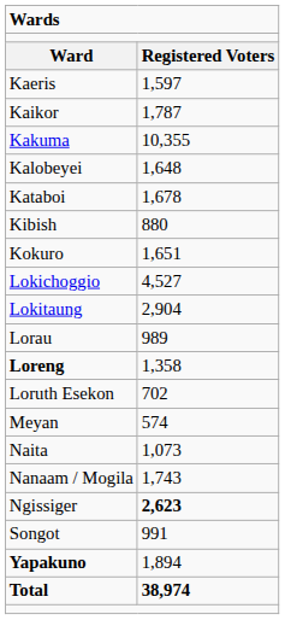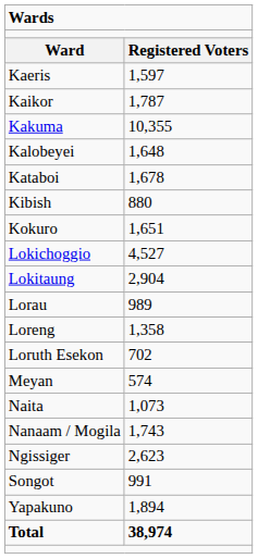row 14 | column 1: bold -> normal
row 19 | column 2: bold -> normal
row 21 | column 1: bold -> normal
